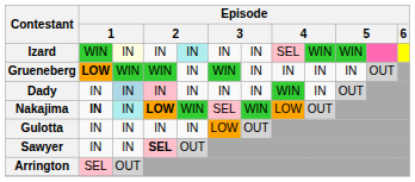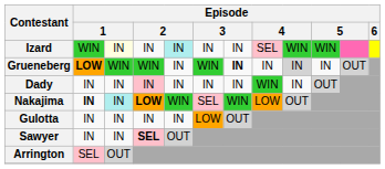Grueneberg | column 7: normal -> bold
Grueneberg | column 9: no background -> lightgrey background
Dady | column 3: lightblue background -> no background
